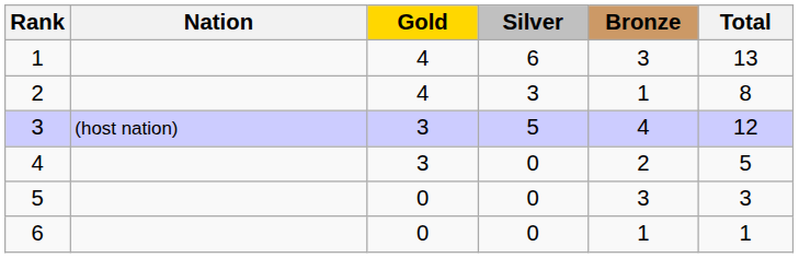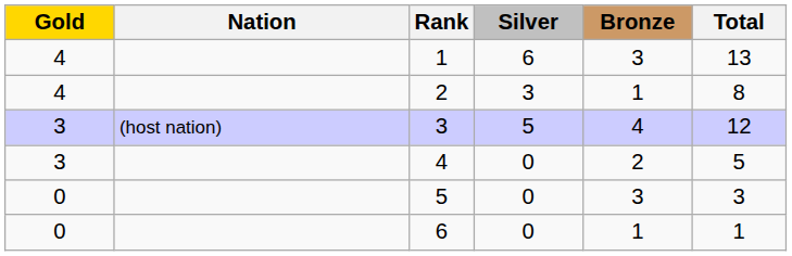columns swapped: Rank <-> Gold
